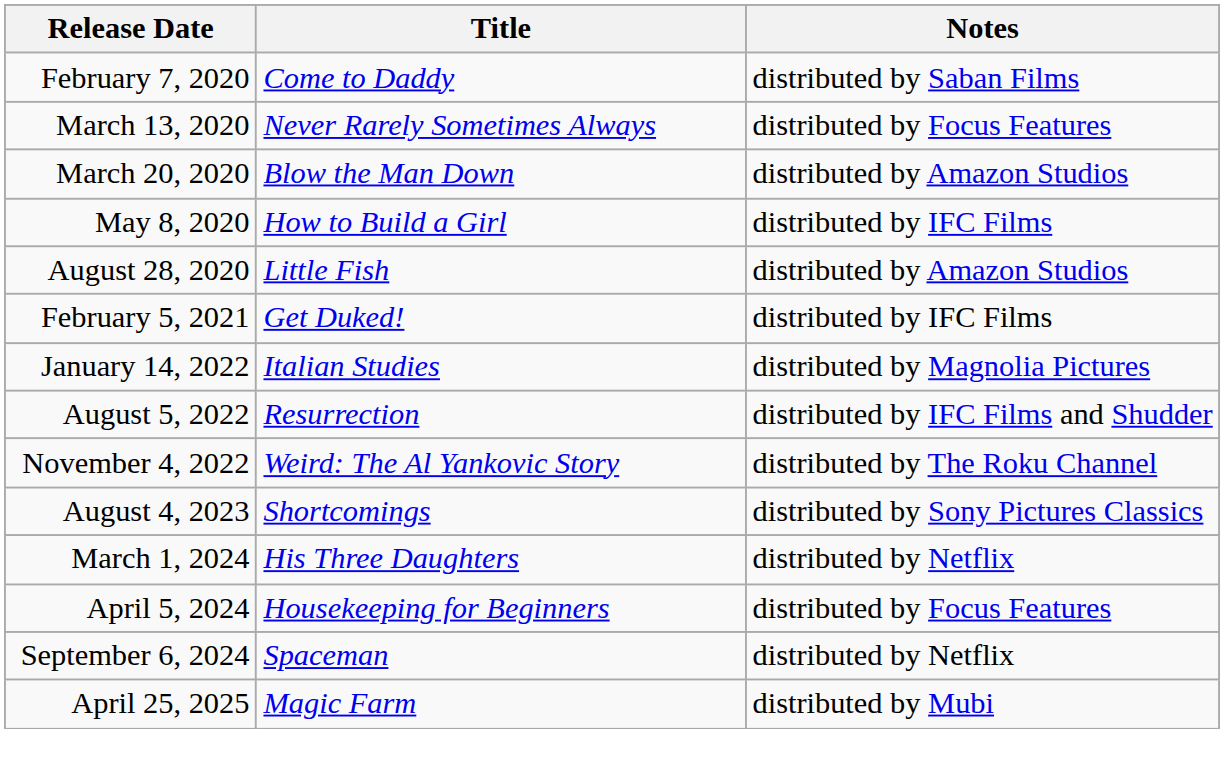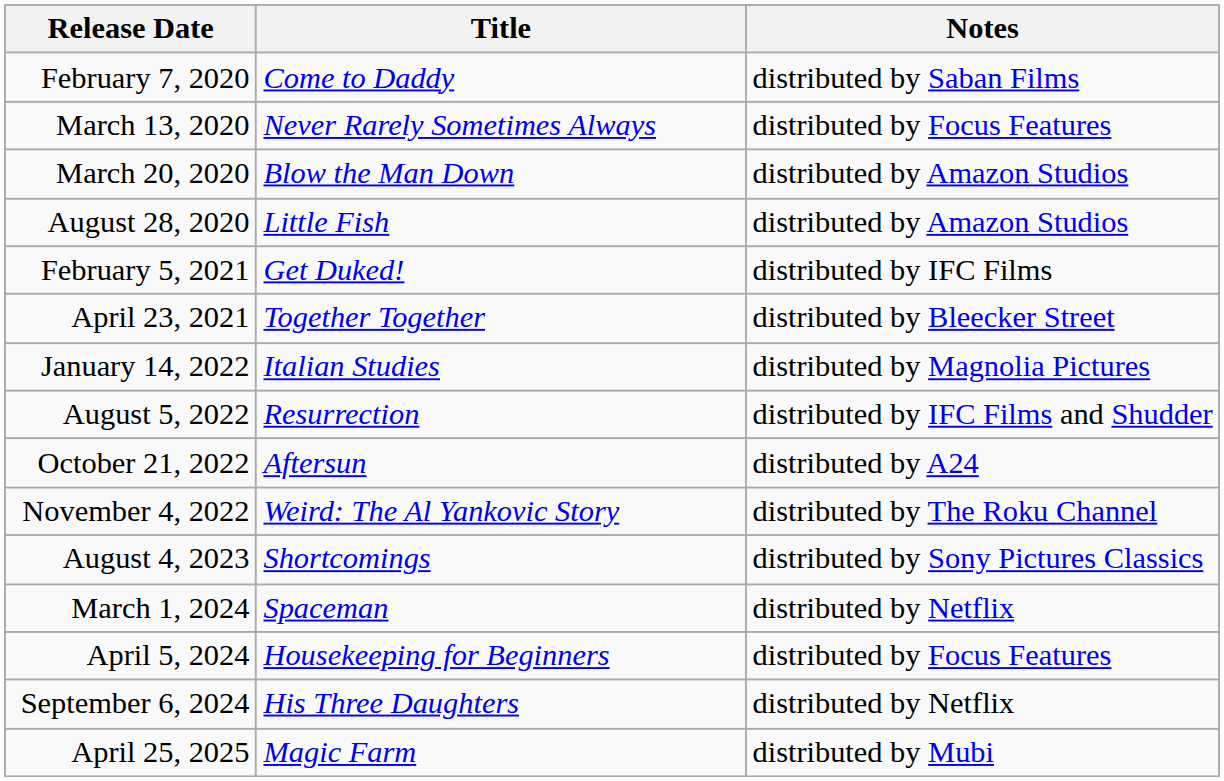- row: May 8, 2020 | How to Build a Girl | distributed by IFC Films
+ row: April 23, 2021 | Together Together | distributed by Bleecker Street
+ row: October 21, 2022 | Aftersun | distributed by A24
March 1, 2024 | Title: His Three Daughters -> Spaceman
September 6, 2024 | Title: Spaceman -> His Three Daughters
